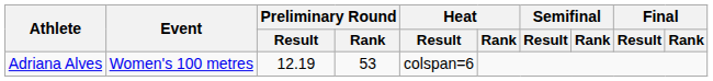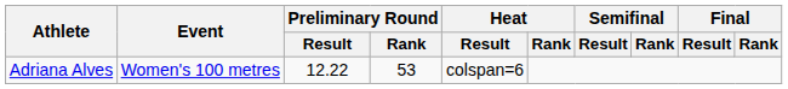Adriana Alves | Preliminary Round / Result: 12.19 -> 12.22
